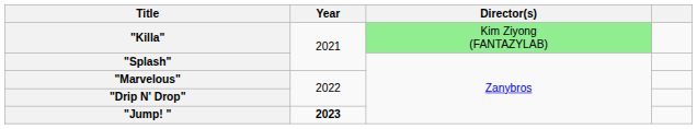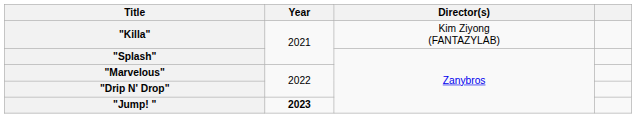"Killa" | Director(s): lightgreen background -> no background
